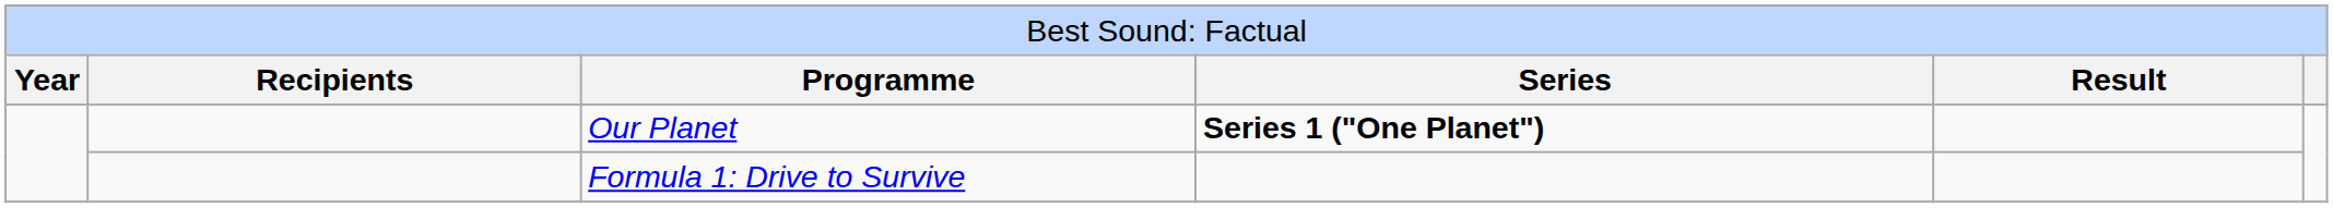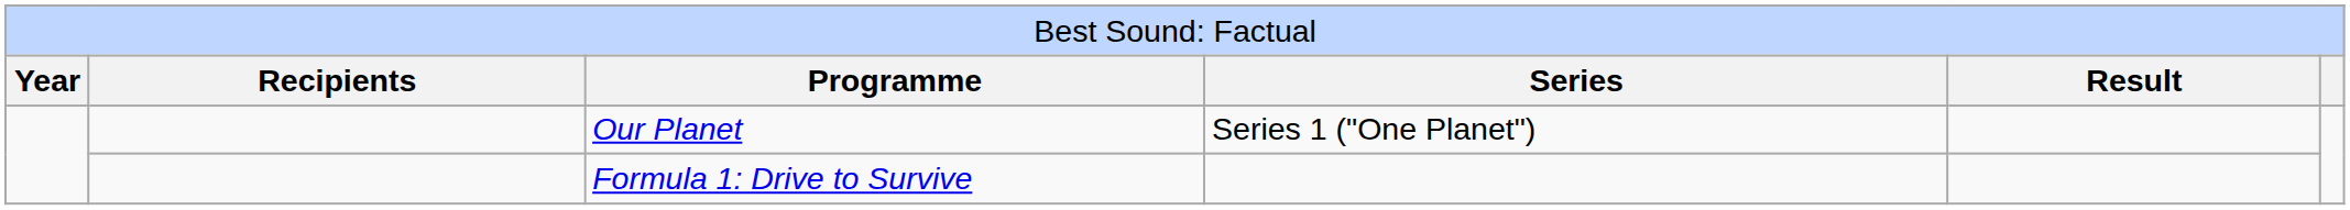Our Planet | column 4: bold -> normal
